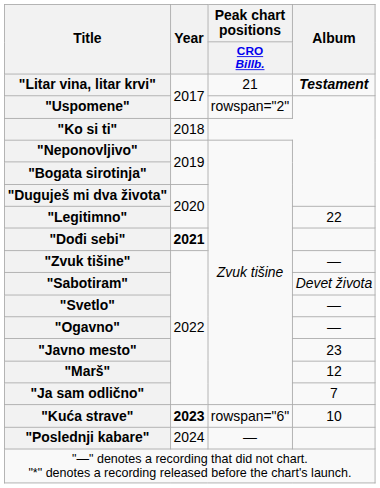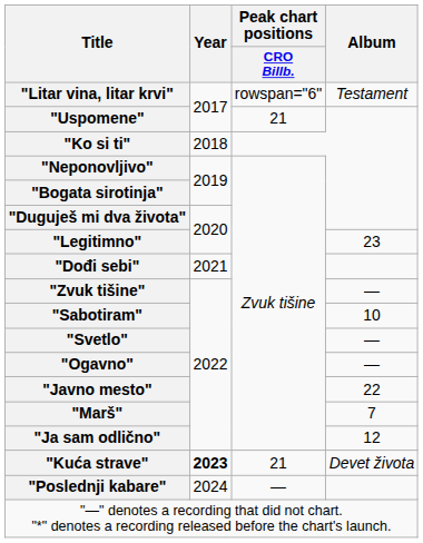"Litar vina, litar krvi" | Peak chart positions / CRO Billb.: 21 -> rowspan="6"
"Litar vina, litar krvi" | Album: bold -> normal
"Uspomene" | Peak chart positions / CRO Billb.: rowspan="2" -> 21
"Legitimno" | Album: 22 -> 23
"Dođi sebi" | Year: bold -> normal
"Sabotiram" | Album: Devet života -> 10
"Javno mesto" | Album: 23 -> 22
"Marš" | Album: 12 -> 7
"Ja sam odlično" | Album: 7 -> 12
"Kuća strave" | Peak chart positions / CRO Billb.: rowspan="6" -> 21
"Kuća strave" | Album: 10 -> Devet života
